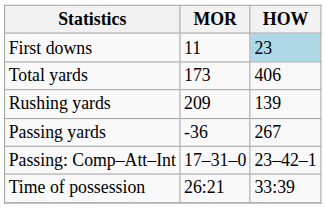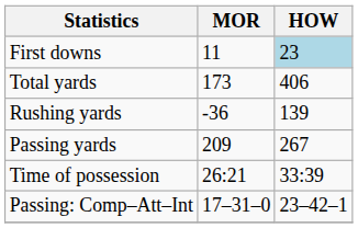Rushing yards | MOR: 209 -> -36
Passing yards | MOR: -36 -> 209
rows swapped: Passing: Comp–Att–Int <-> Time of possession
